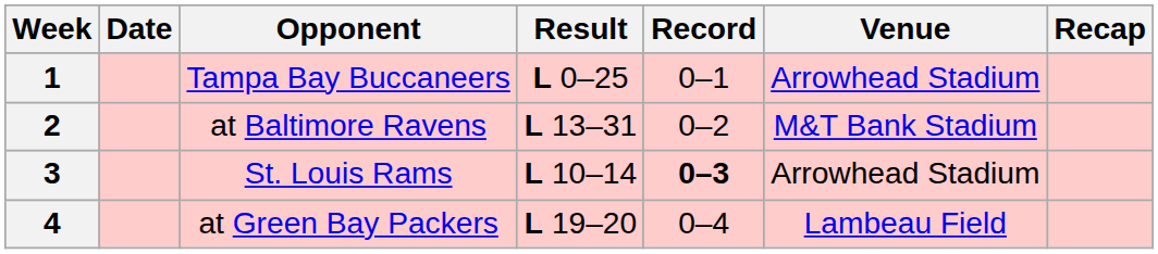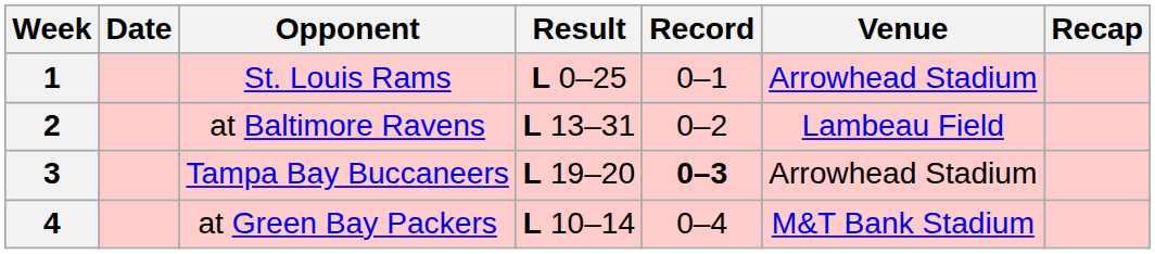1 | Opponent: Tampa Bay Buccaneers -> St. Louis Rams
2 | Venue: M&T Bank Stadium -> Lambeau Field
3 | Opponent: St. Louis Rams -> Tampa Bay Buccaneers
3 | Result: L 10–14 -> L 19–20
4 | Result: L 19–20 -> L 10–14
4 | Venue: Lambeau Field -> M&T Bank Stadium
